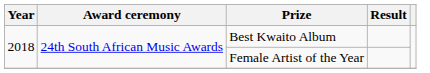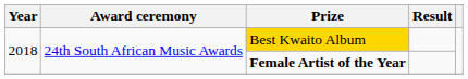Best Kwaito Album | Prize: no background -> gold background
Female Artist of the Year | Prize: normal -> bold
